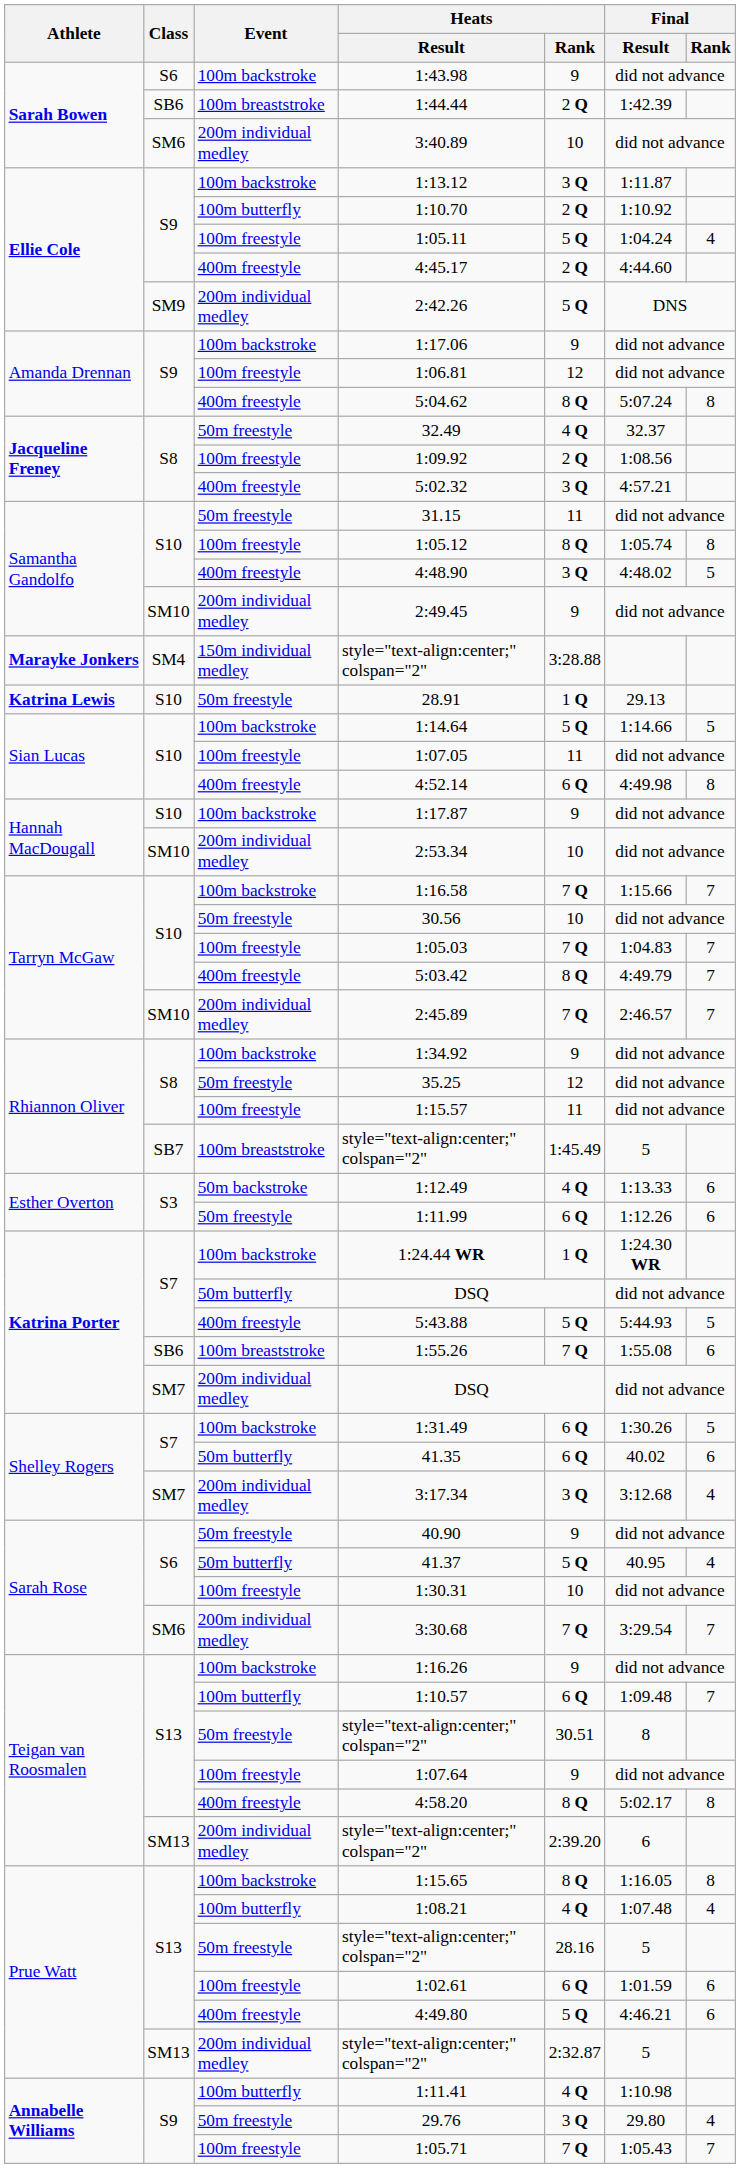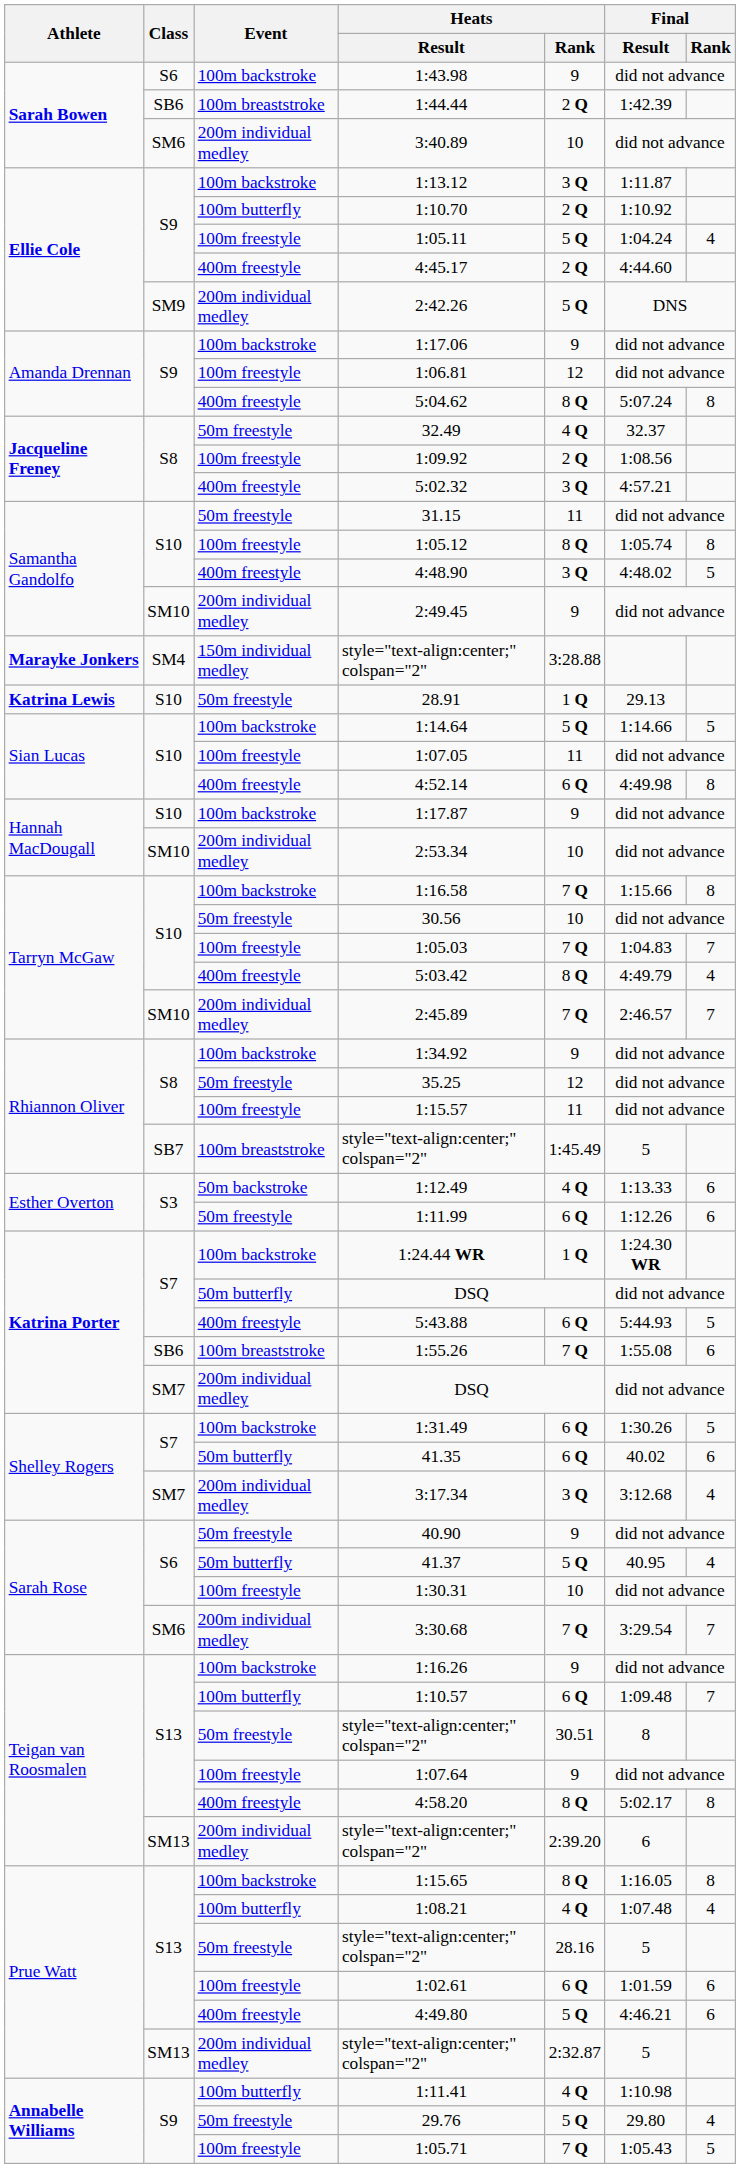1:16.58 | Final / Rank: 7 -> 8
5:03.42 | Final / Rank: 7 -> 4
5:43.88 | Heats / Rank: 5 Q -> 6 Q
29.76 | Heats / Rank: 3 Q -> 5 Q
1:05.71 | Final / Rank: 7 -> 5
